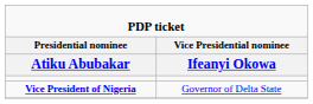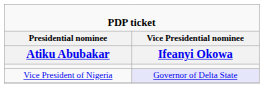Vice President of Nigeria | column 1: bold -> normal
Vice President of Nigeria | column 2: no background -> lavender background
